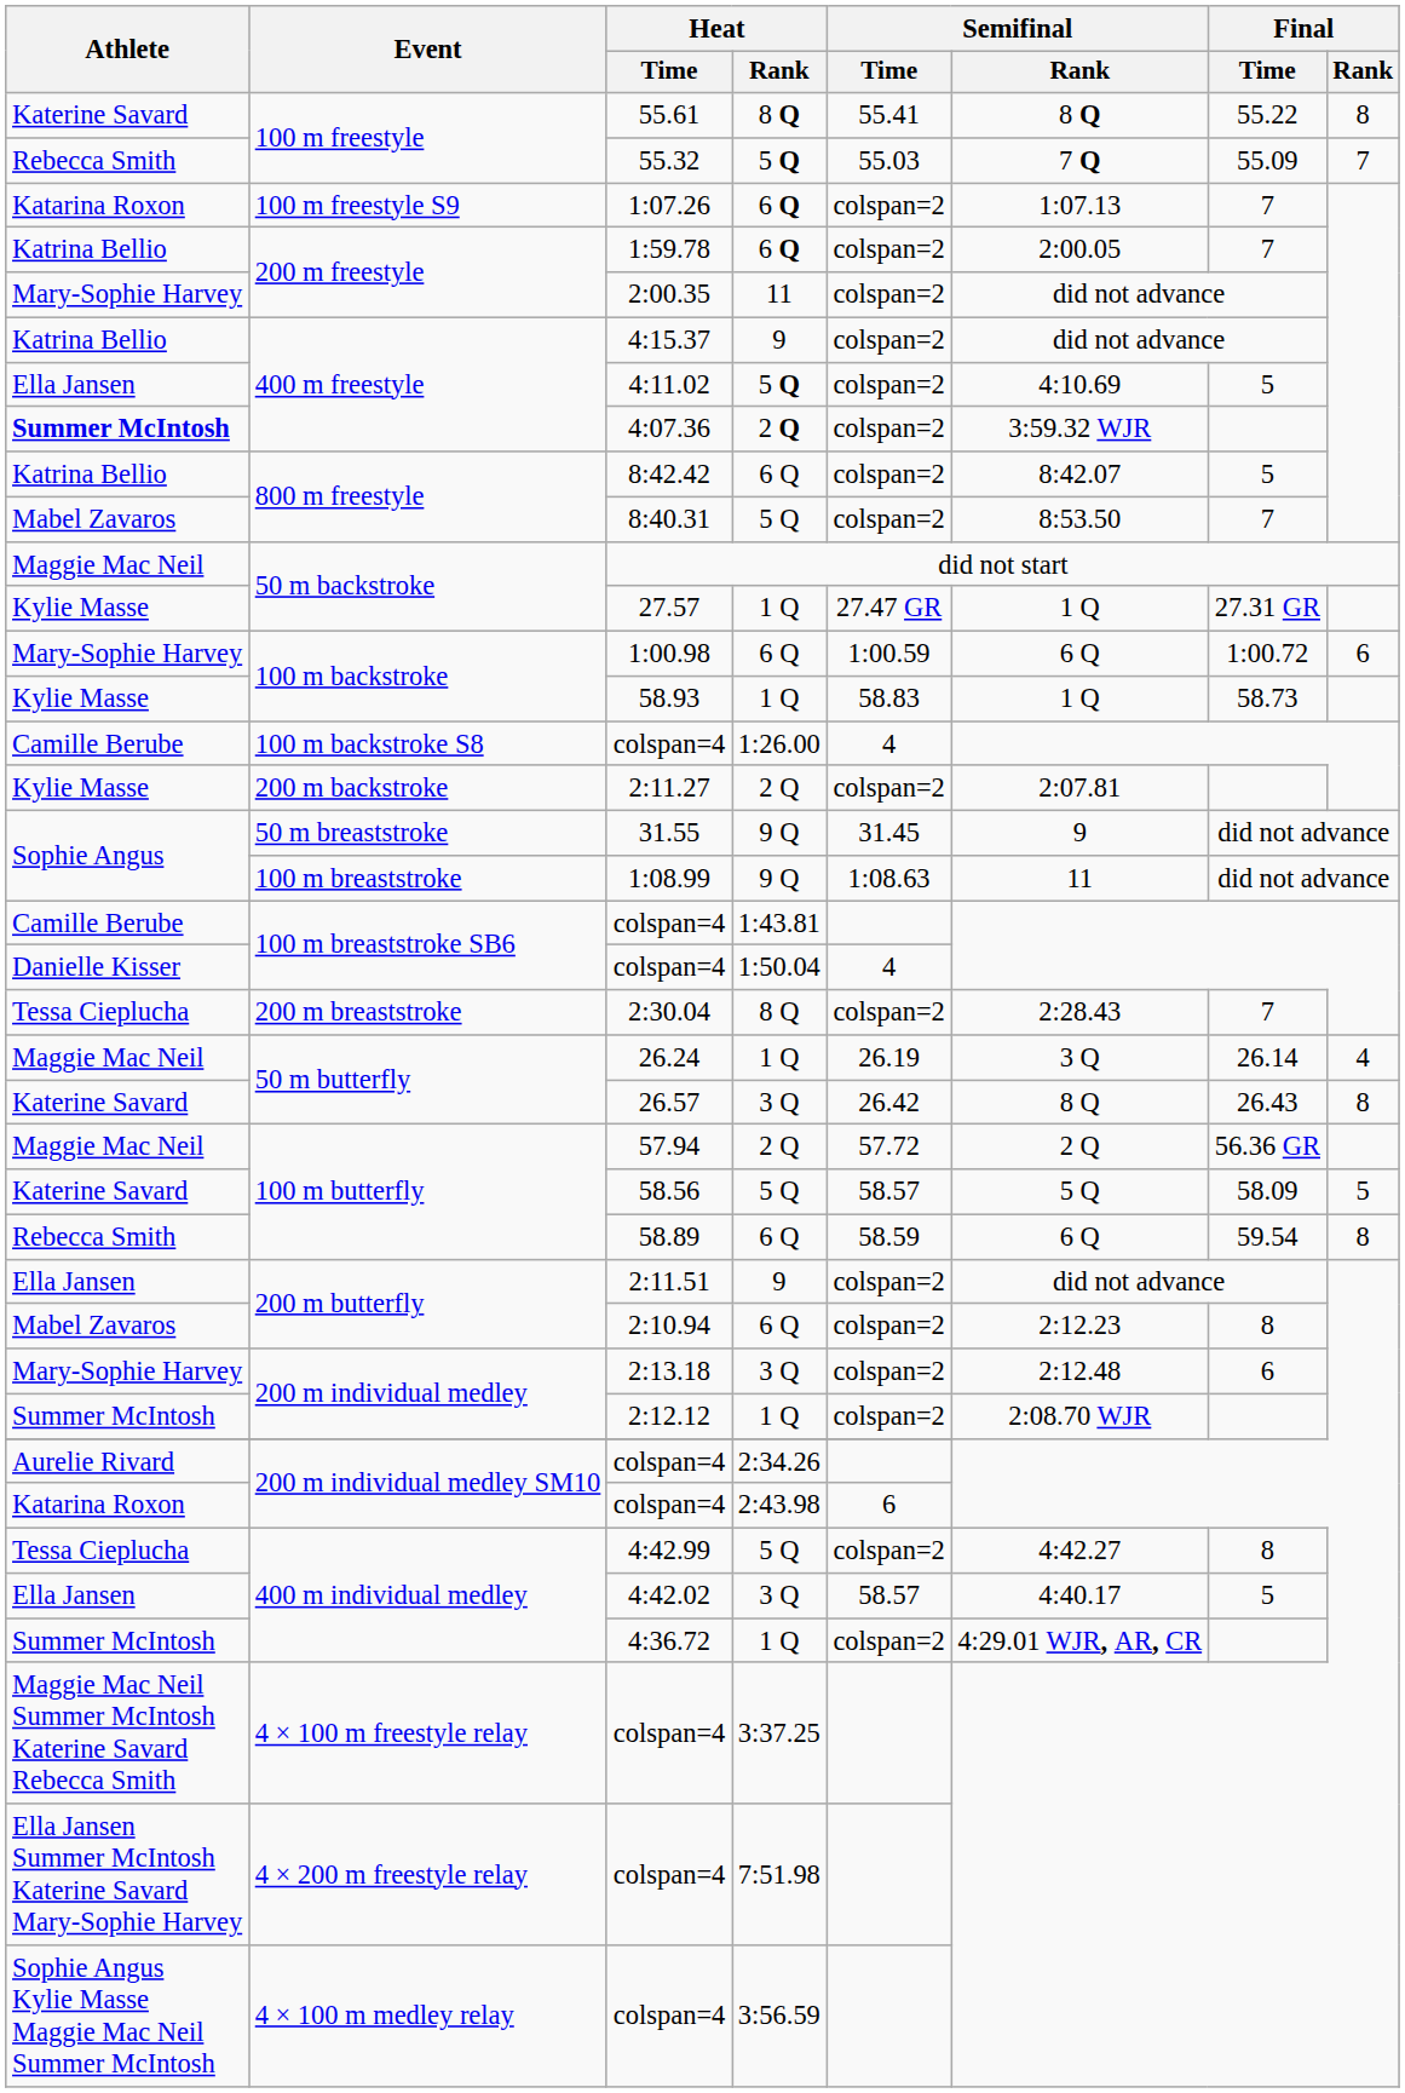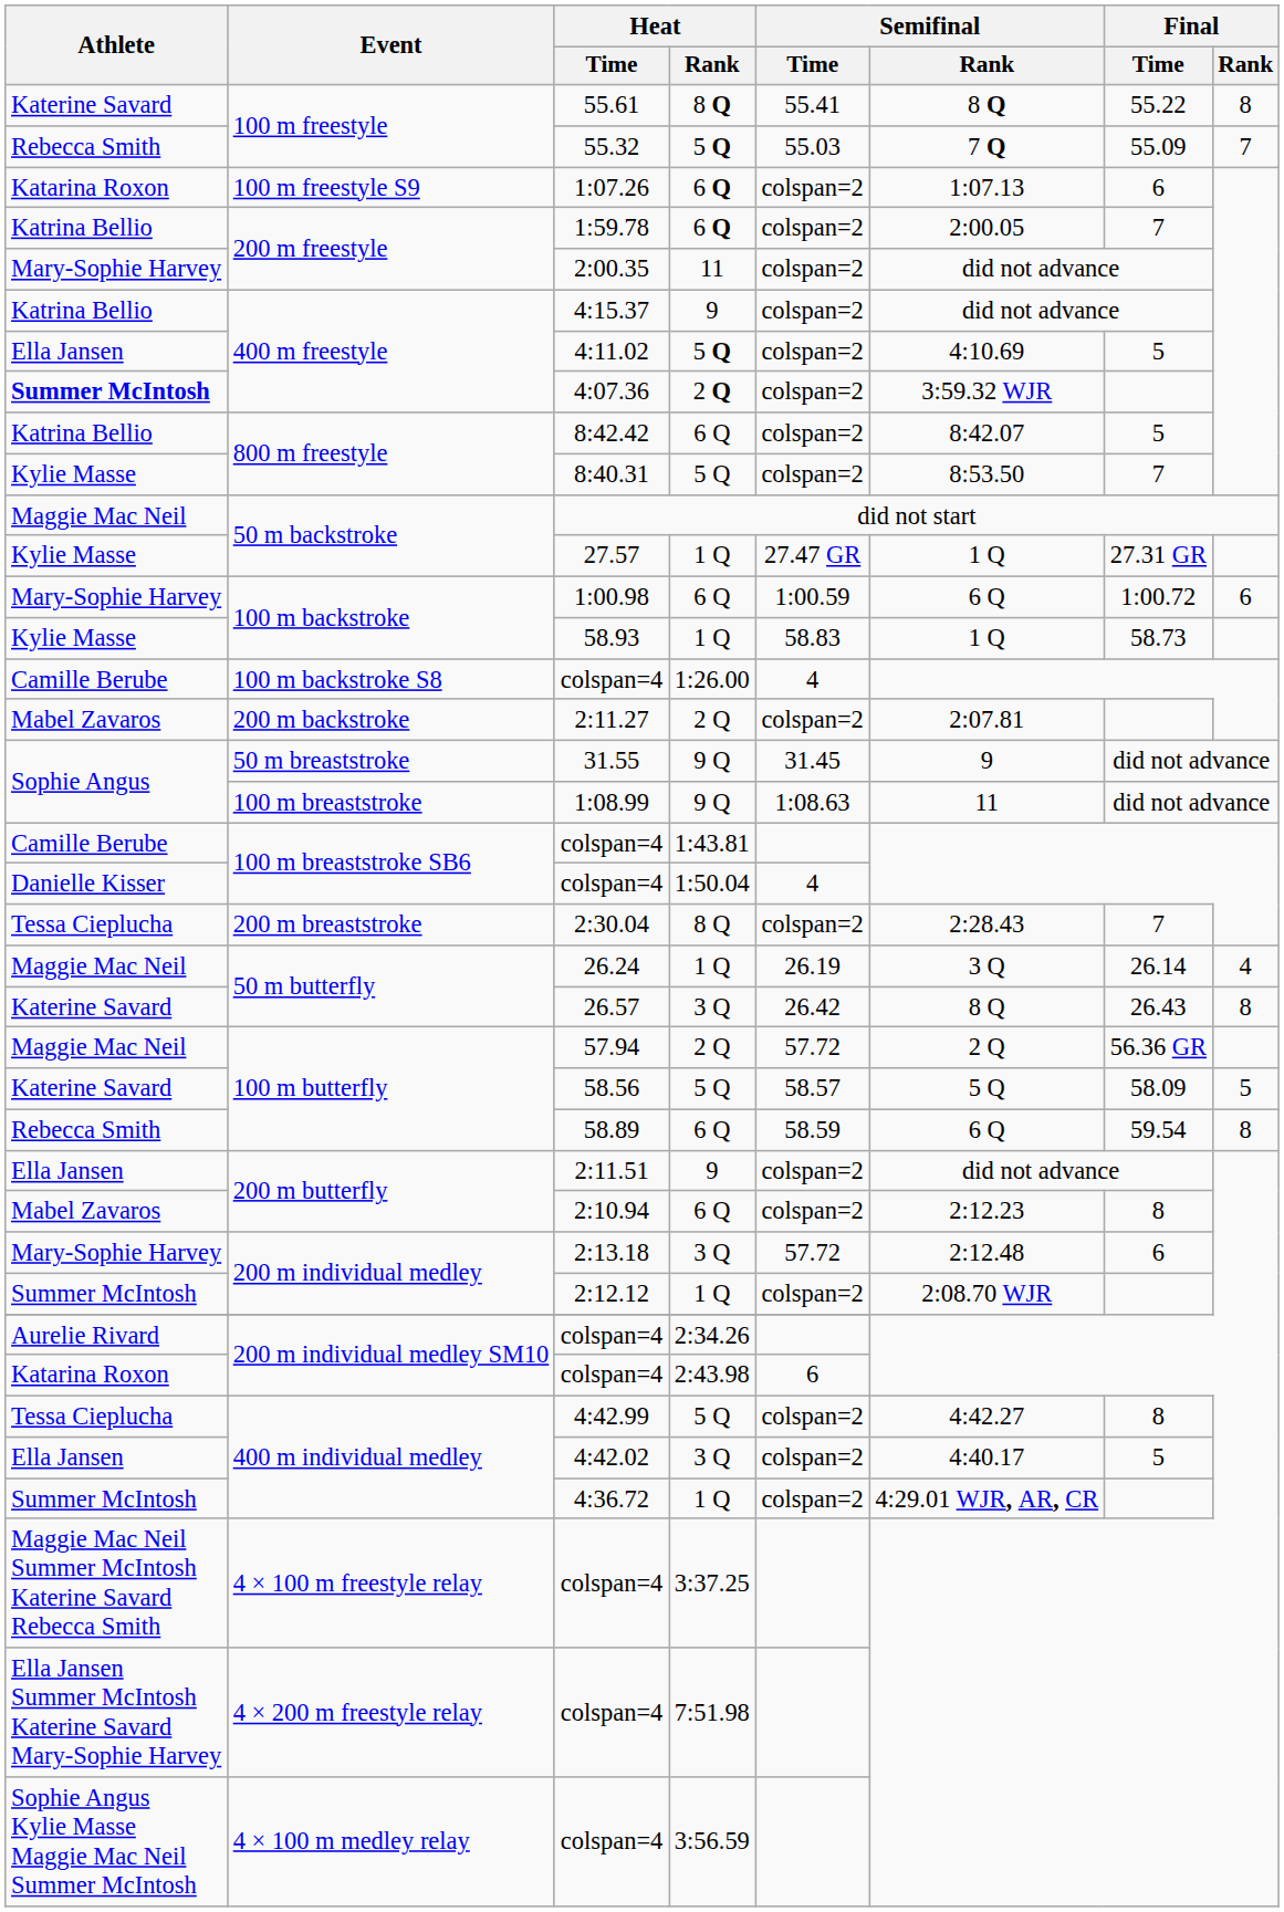1:07.26 | Final / Time: 7 -> 6
8:40.31 | Athlete: Mabel Zavaros -> Kylie Masse
2:11.27 | Athlete: Kylie Masse -> Mabel Zavaros
2:13.18 | Semifinal / Time: colspan=2 -> 57.72
4:42.02 | Semifinal / Time: 58.57 -> colspan=2
